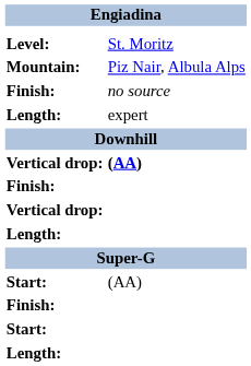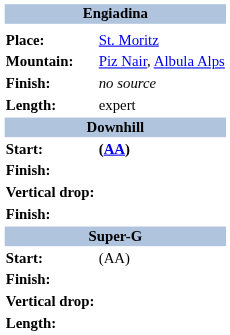row 2 | column 1: Level: -> Place:
row 7 | column 1: Vertical drop: -> Start:
row 10 | column 1: Length: -> Finish:
row 14 | column 1: Start: -> Vertical drop:
